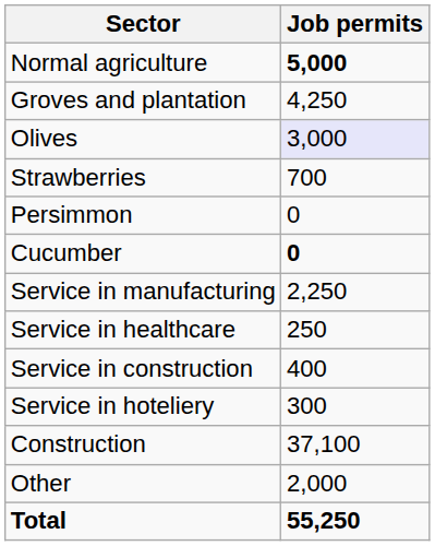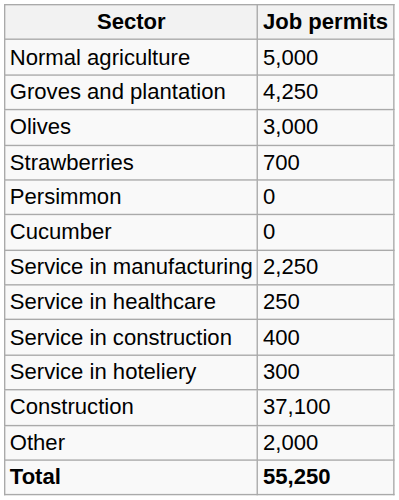Normal agriculture | Job permits: bold -> normal
Olives | Job permits: lavender background -> no background
Cucumber | Job permits: bold -> normal
